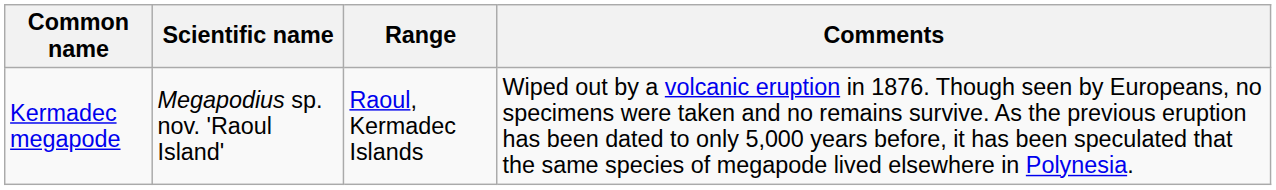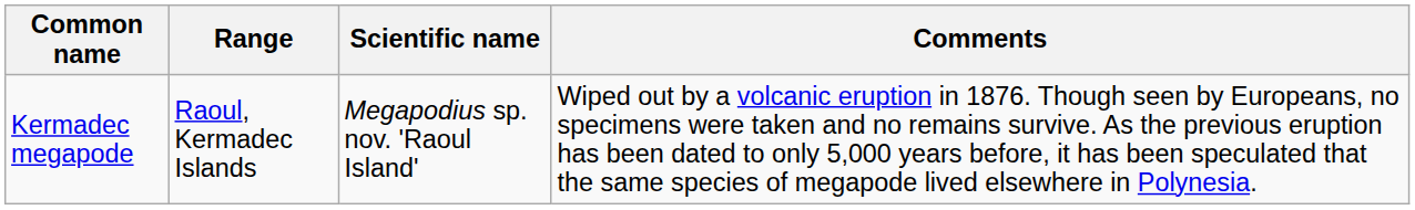columns swapped: Scientific name <-> Range
